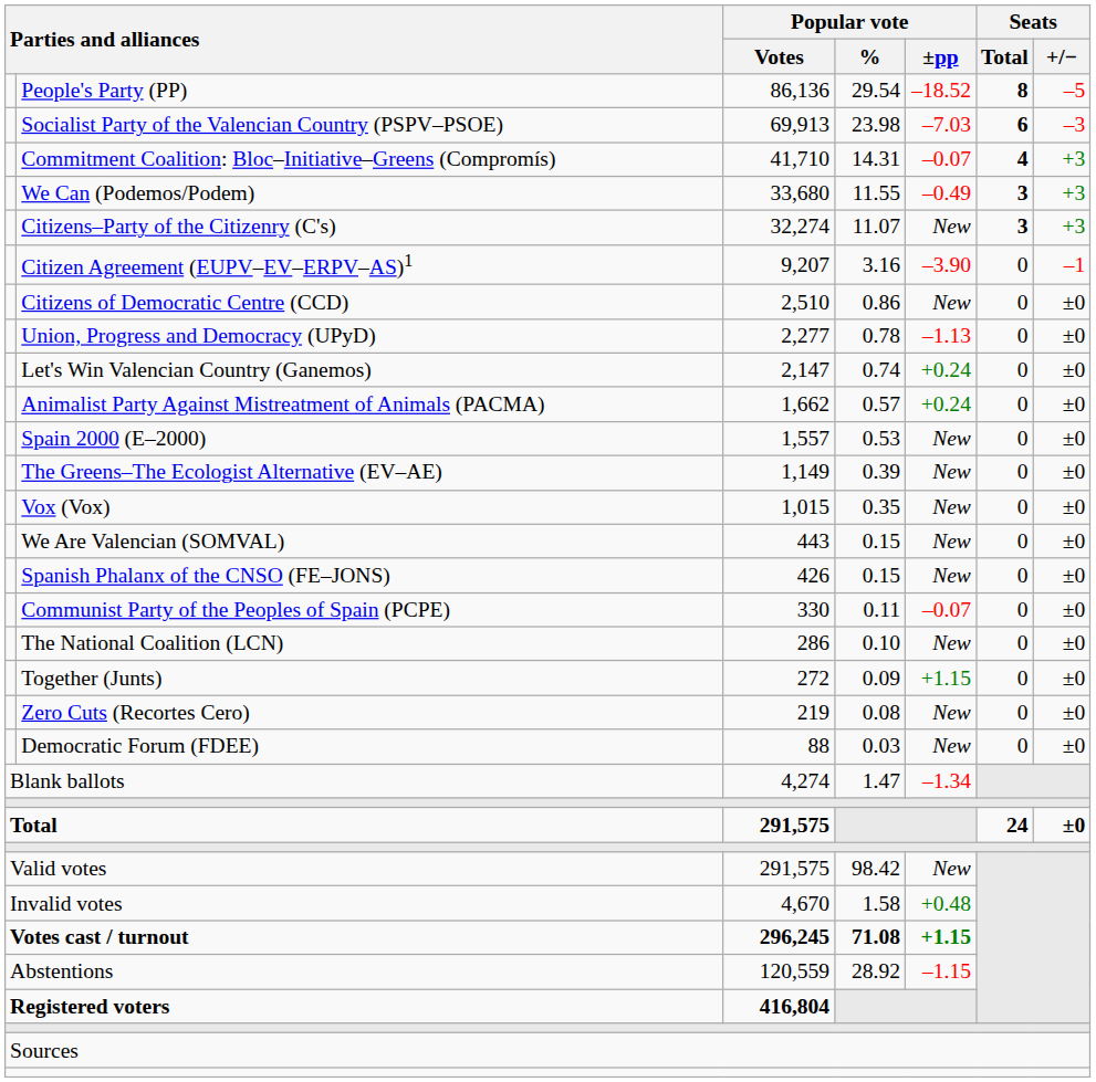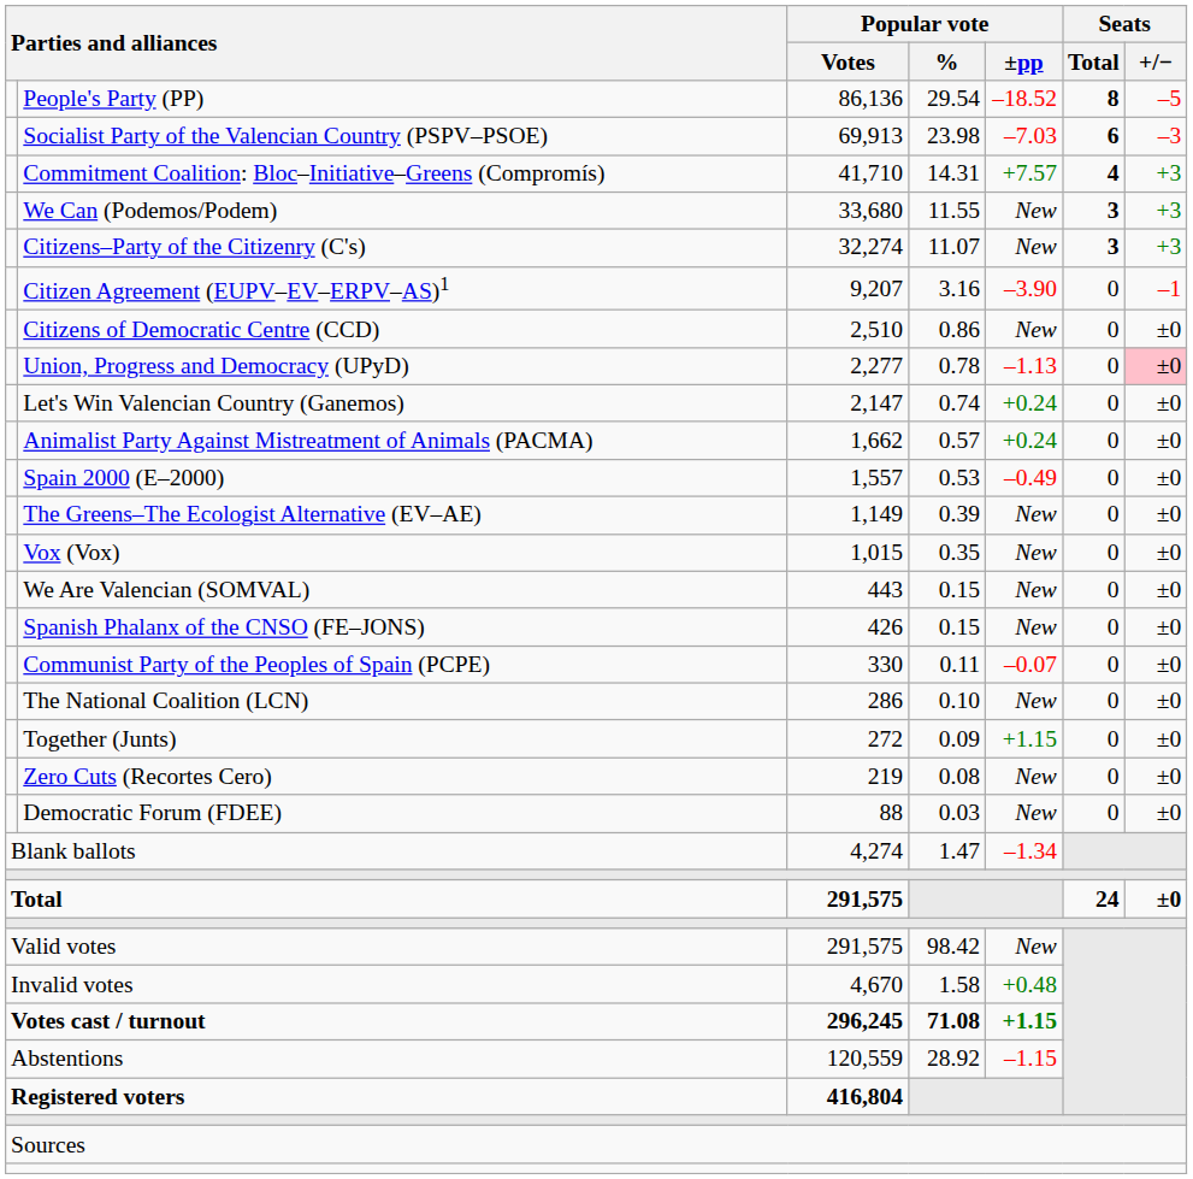Commitment Coalition: Bloc–Initiative–Greens (Compromís) | Popular vote / ±pp: –0.07 -> +7.57
We Can (Podemos/Podem) | Popular vote / ±pp: –0.49 -> New
Union, Progress and Democracy (UPyD) | Seats / +/−: no background -> pink background
Spain 2000 (E–2000) | Popular vote / ±pp: New -> –0.49
